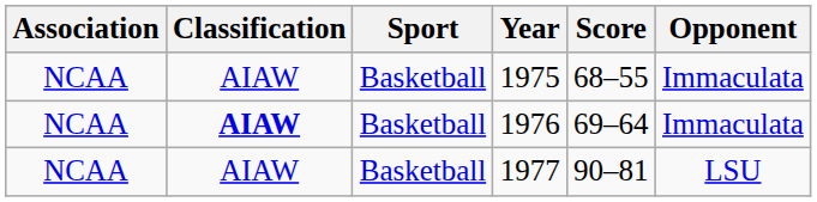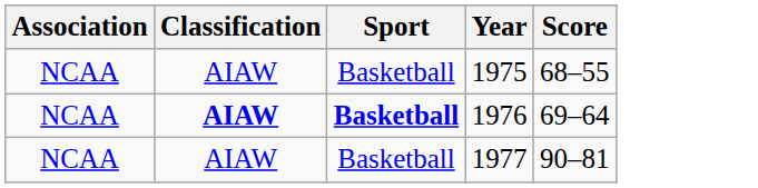- column: Opponent | Immaculata | Immaculata | LSU
1976 | Sport: normal -> bold
